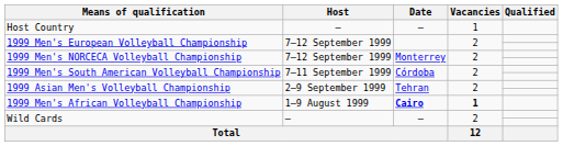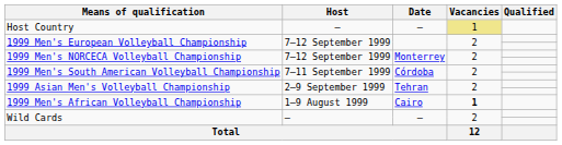Host Country | Vacancies: no background -> khaki background
1999 Men's African Volleyball Championship | Date: bold -> normal
